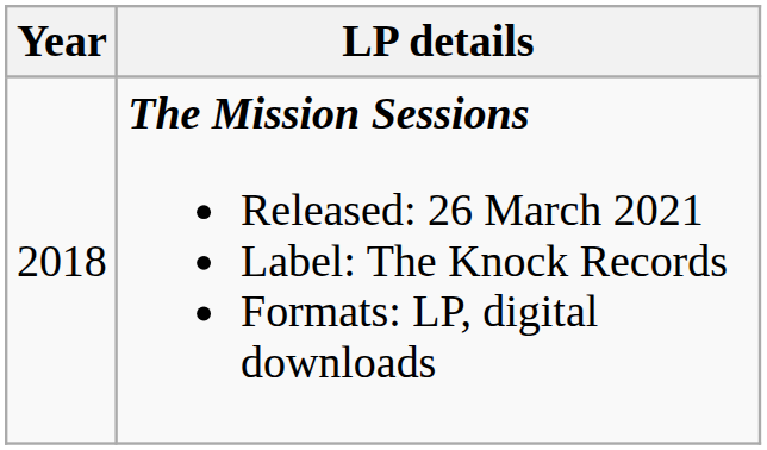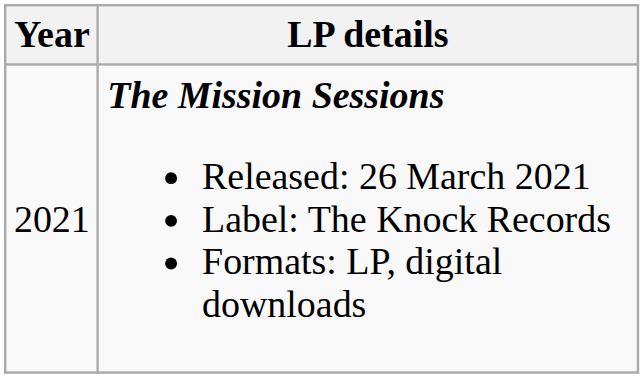row 2 | Year: 2018 -> 2021
